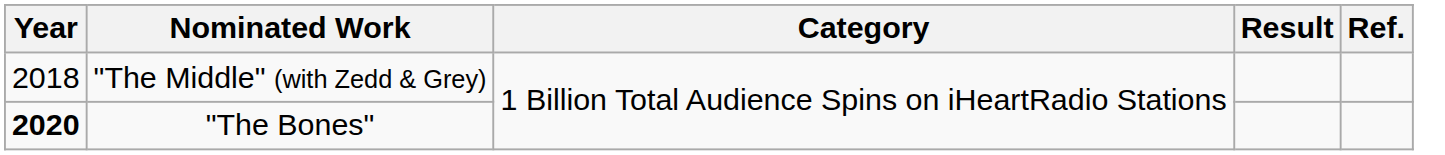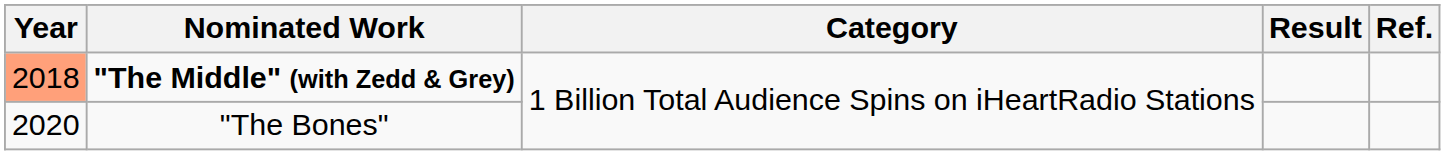row 2 | Year: no background -> lightsalmon background
row 2 | Nominated Work: normal -> bold
row 3 | Year: bold -> normal
